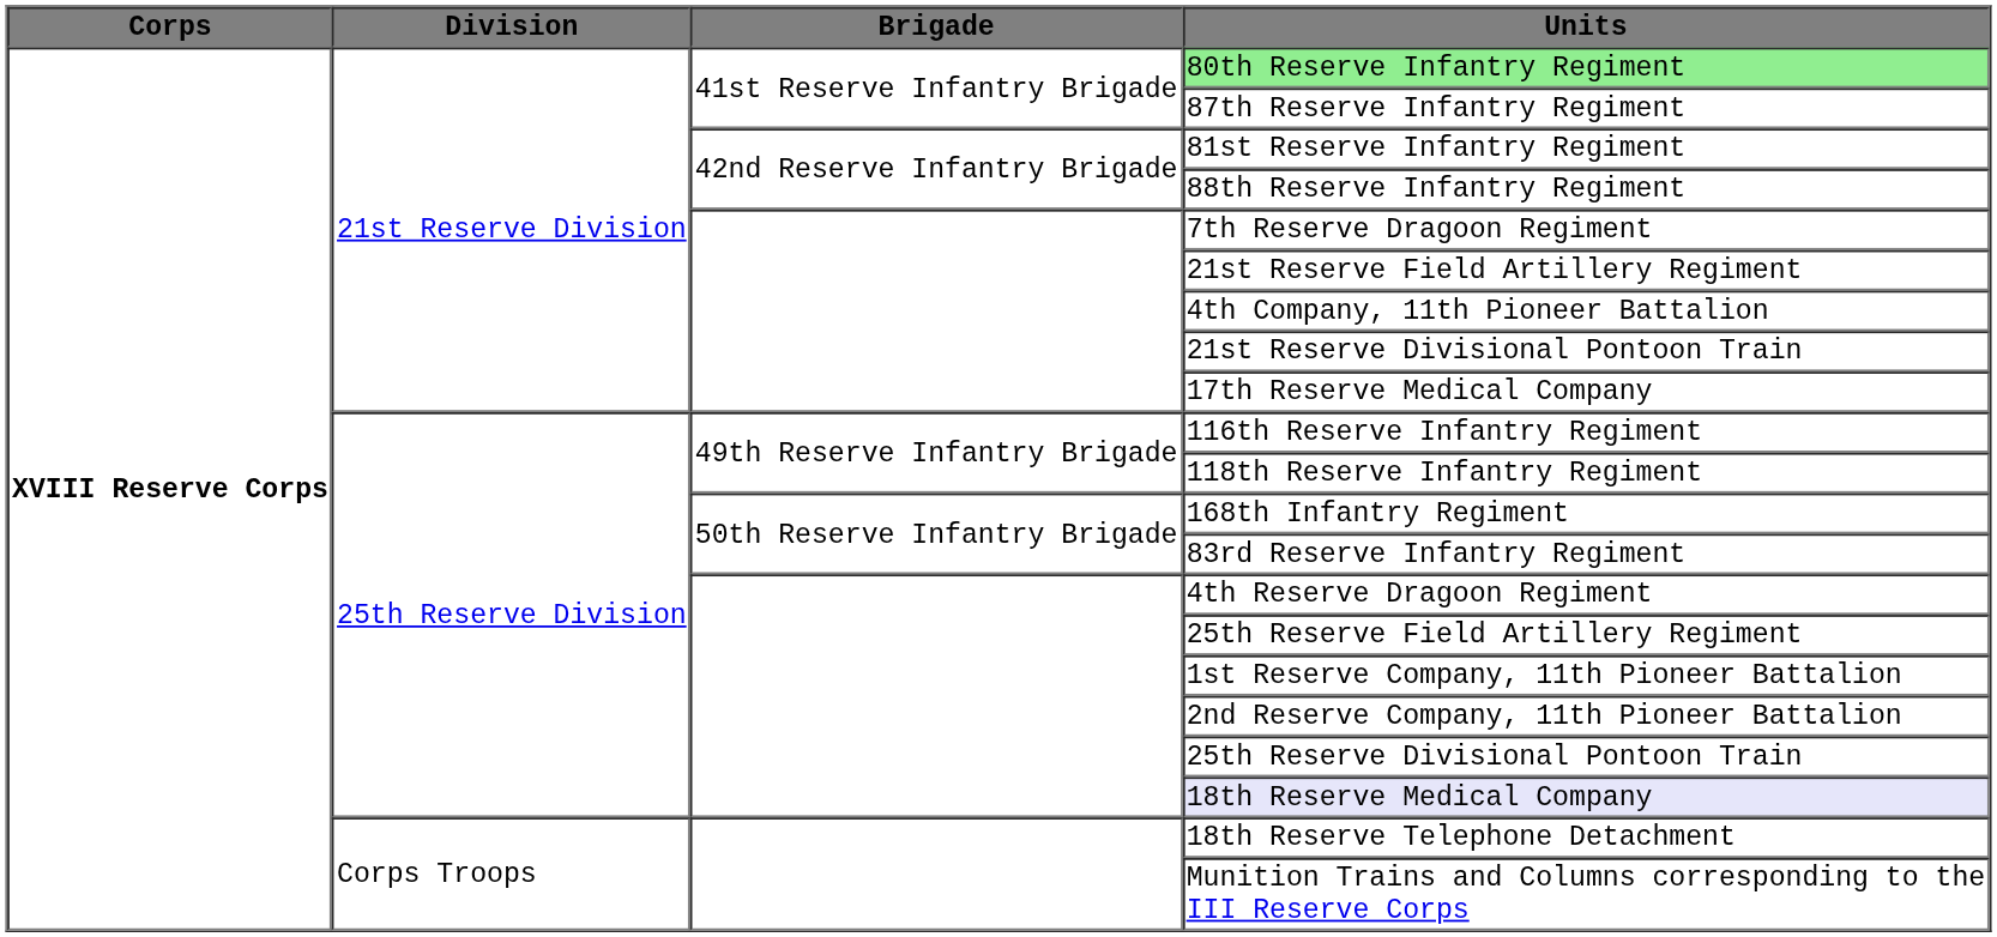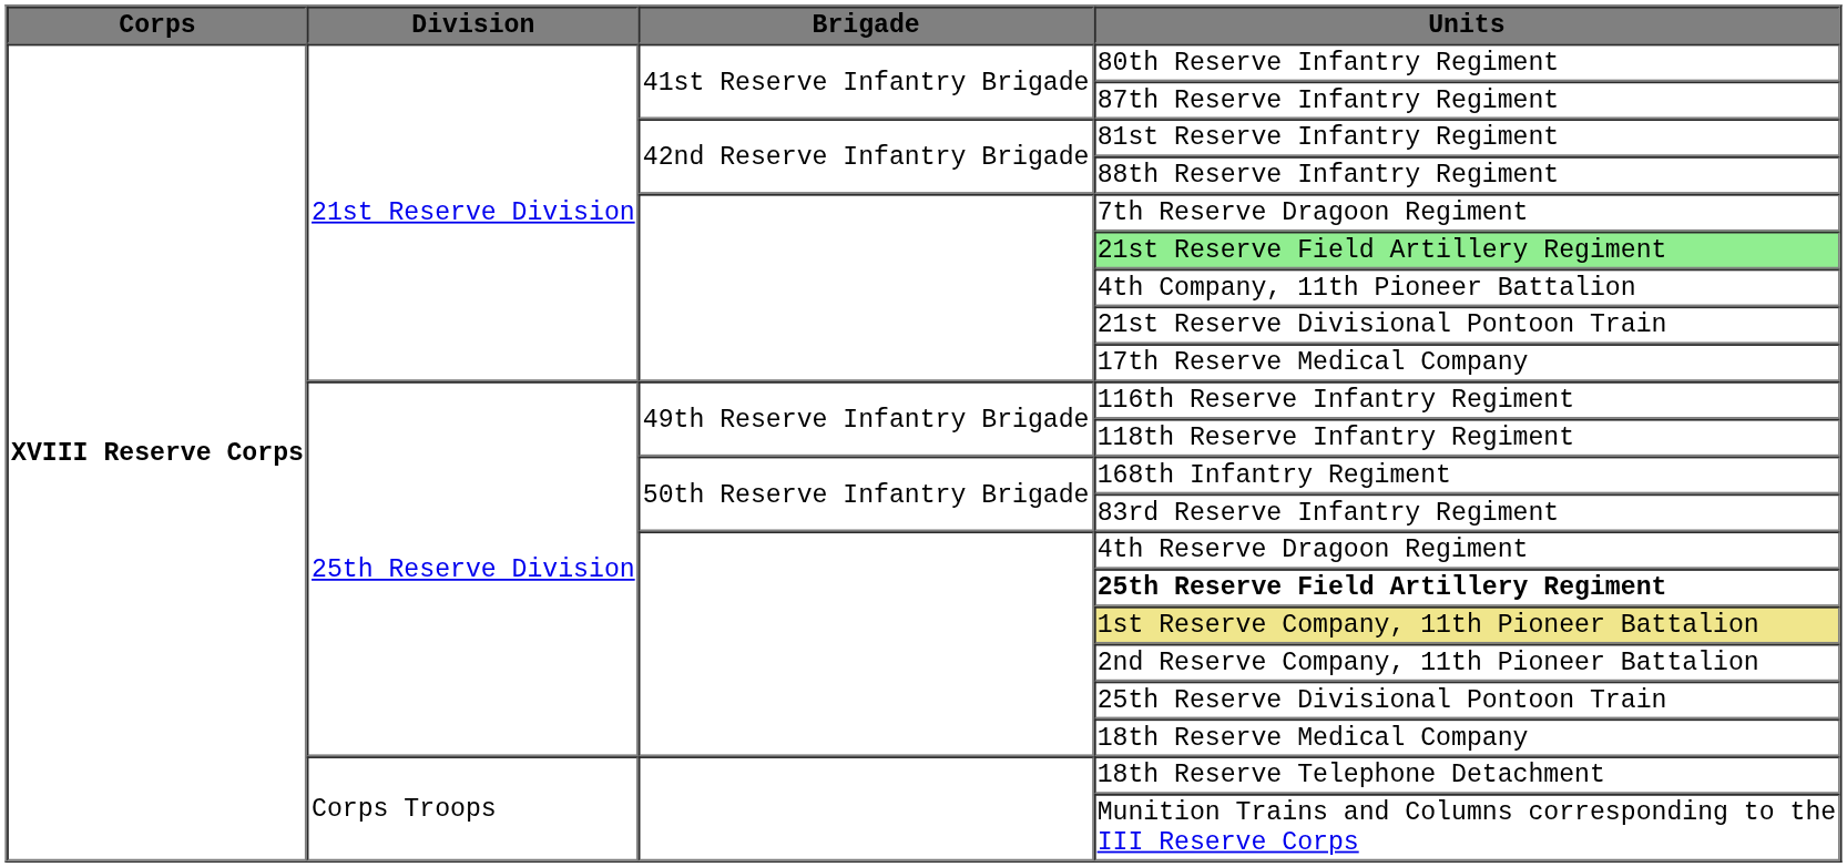80th Reserve Infantry Regiment | Units: lightgreen background -> no background
21st Reserve Field Artillery Regiment | Units: no background -> lightgreen background
25th Reserve Field Artillery Regiment | Units: normal -> bold
1st Reserve Company, 11th Pioneer Battalion | Units: no background -> khaki background
18th Reserve Medical Company | Units: lavender background -> no background
